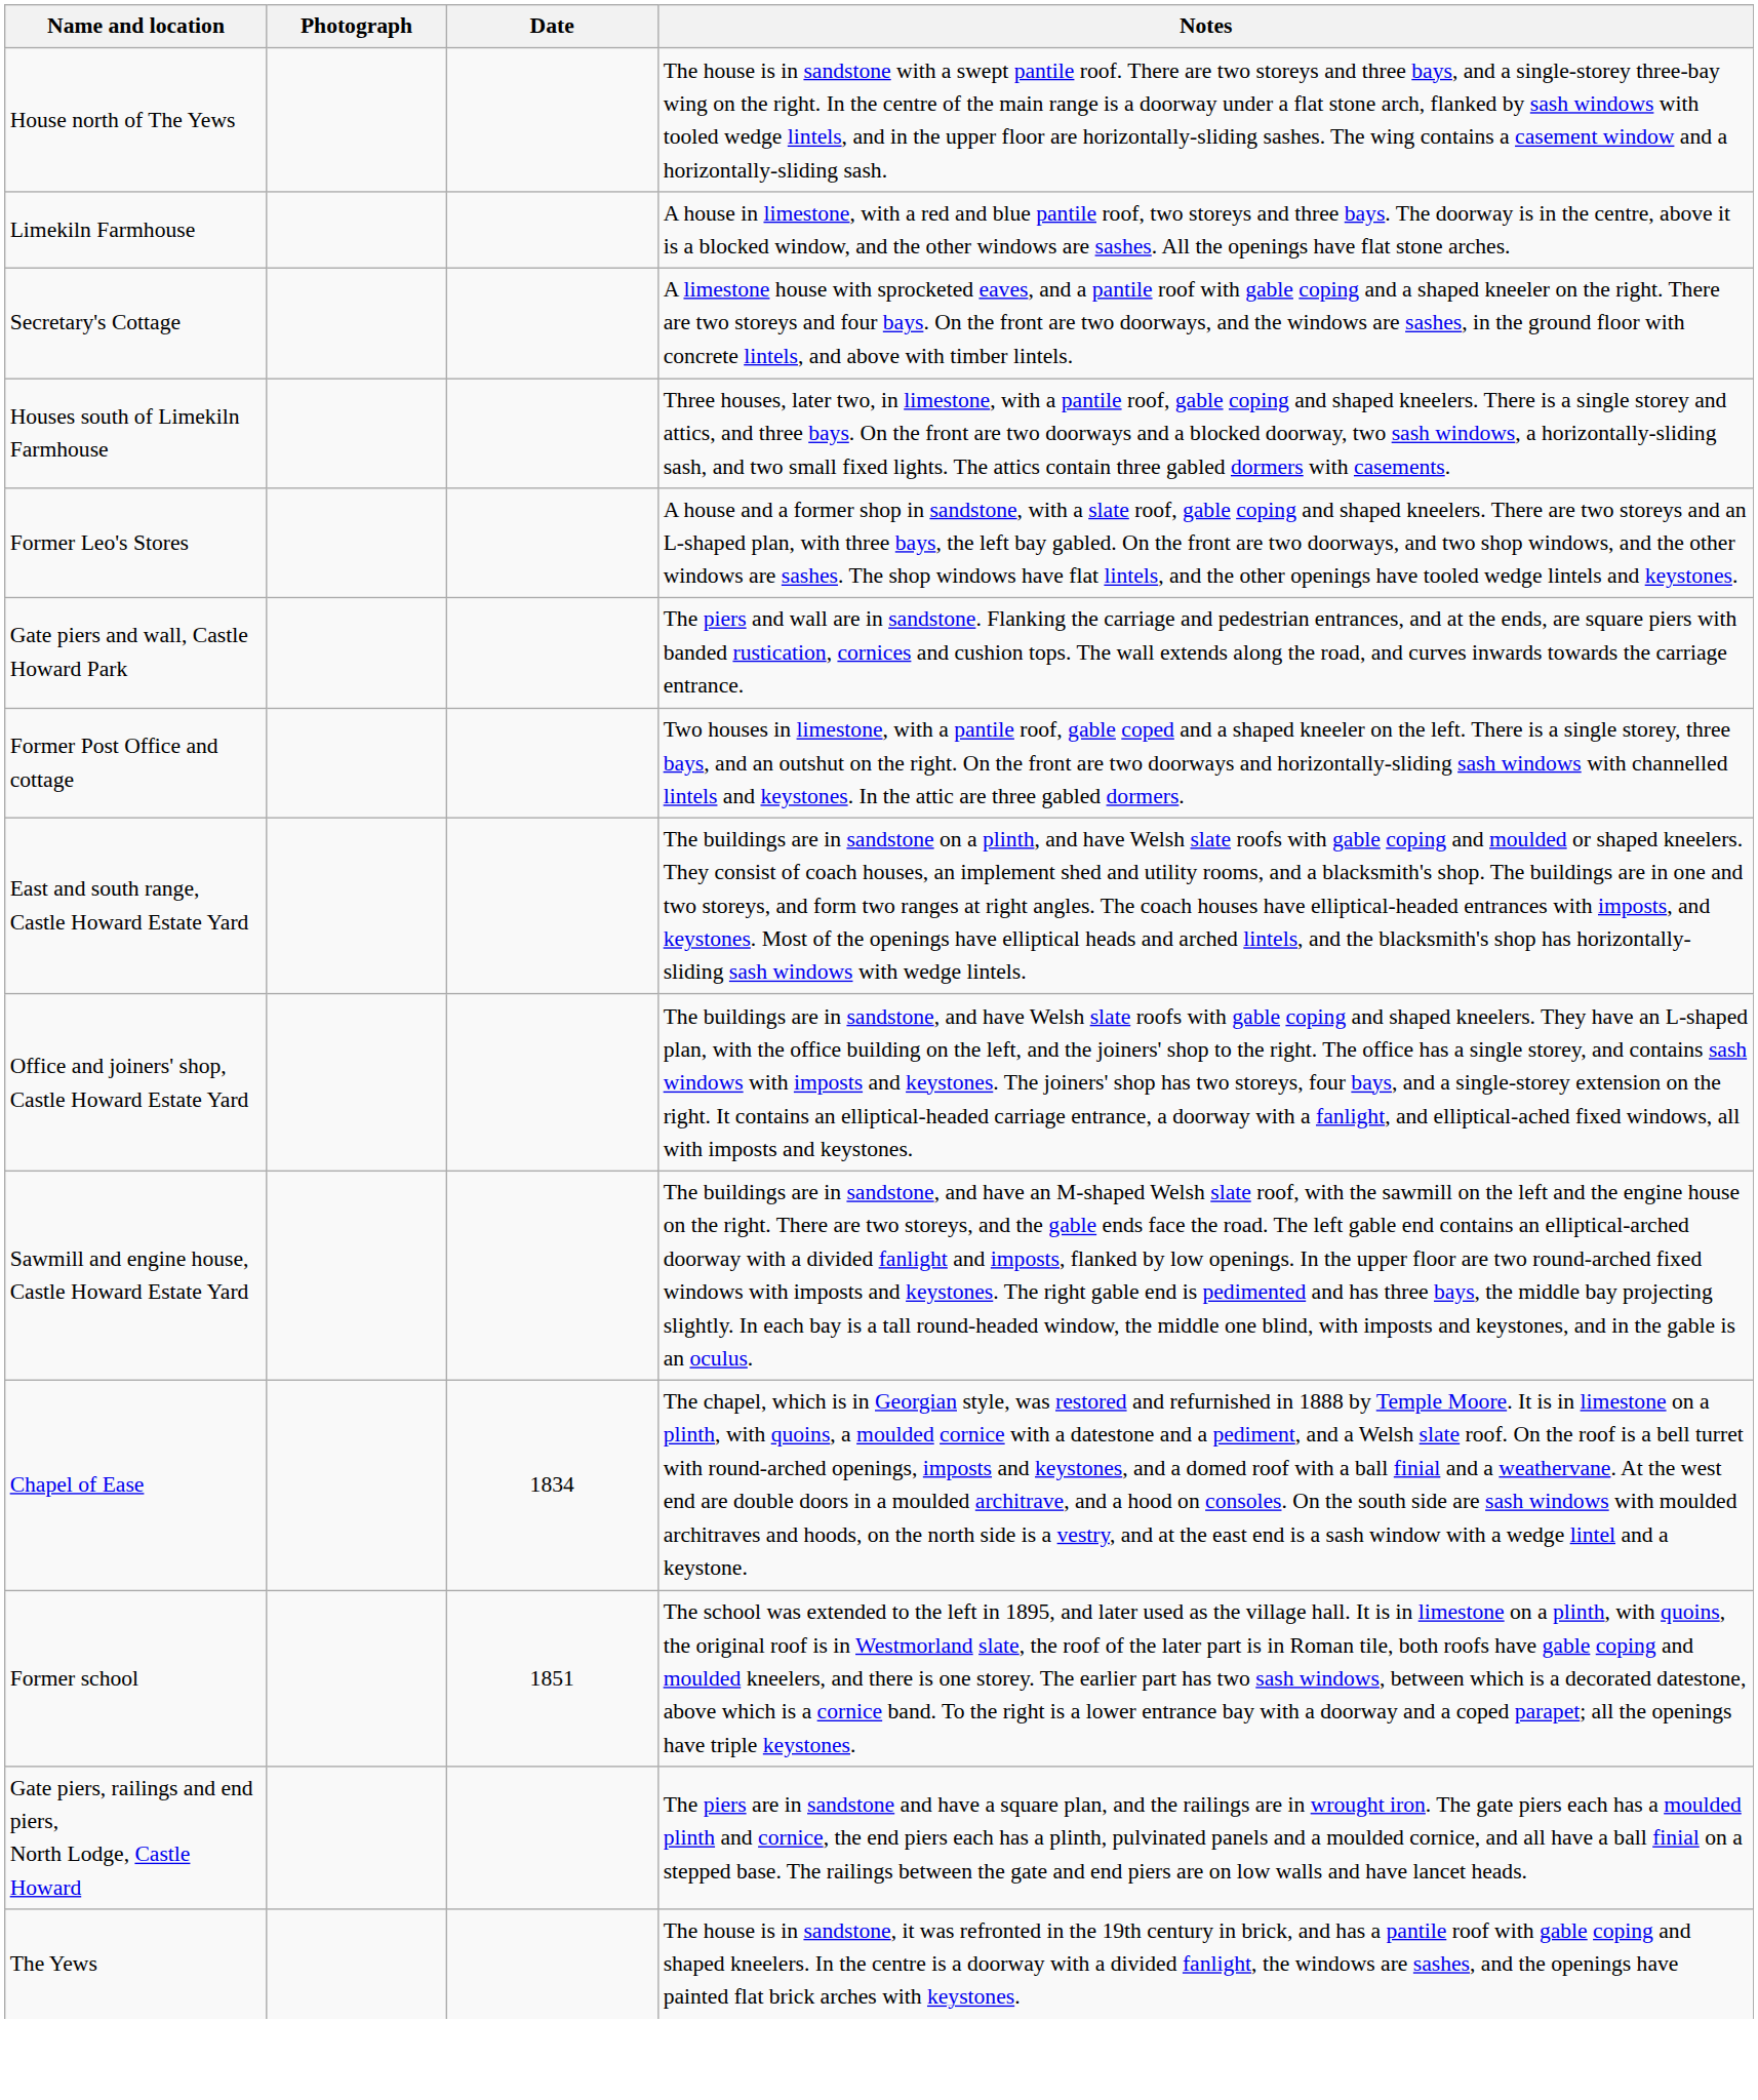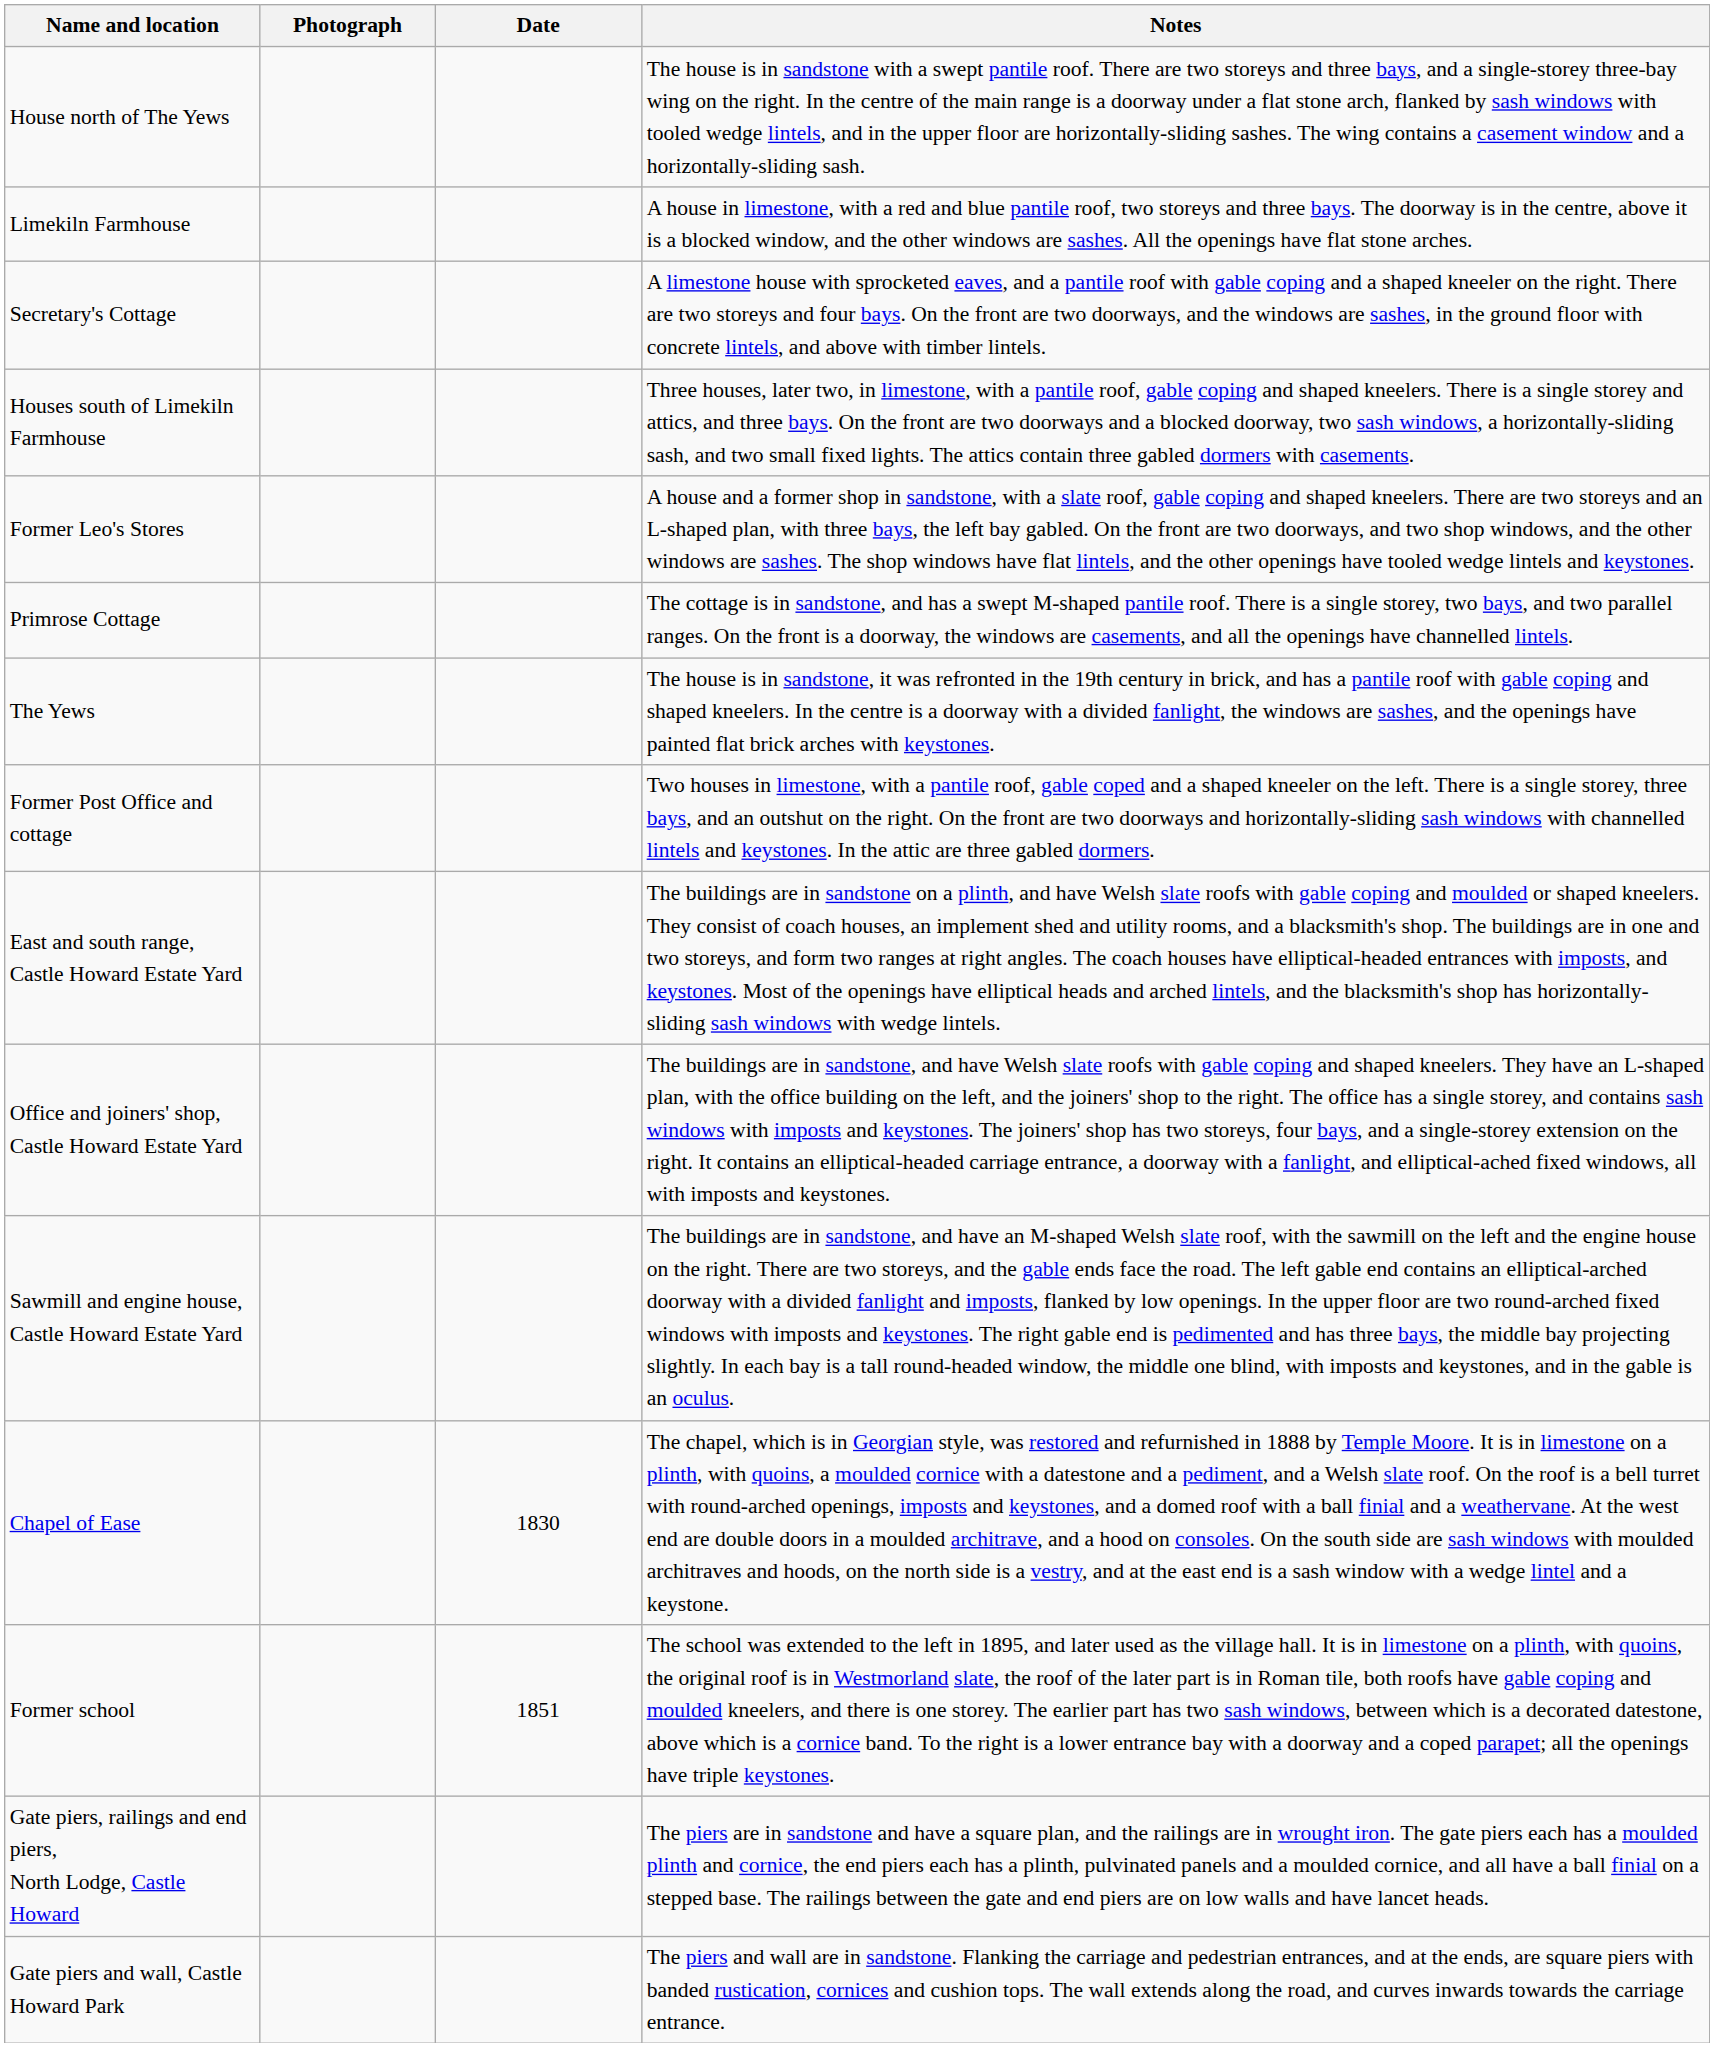+ row: Primrose Cottage | The cottage is in sandstone, and has a swept M-shaped pantile roof. There is a single storey, two bays, and two parallel ranges. On the front is a doorway, the windows are casements, and all the openings have channelled lintels.
rows swapped: The Yews <-> Gate piers and wall, Castle Howard Park
Chapel of Ease | Date: 1834 -> 1830
